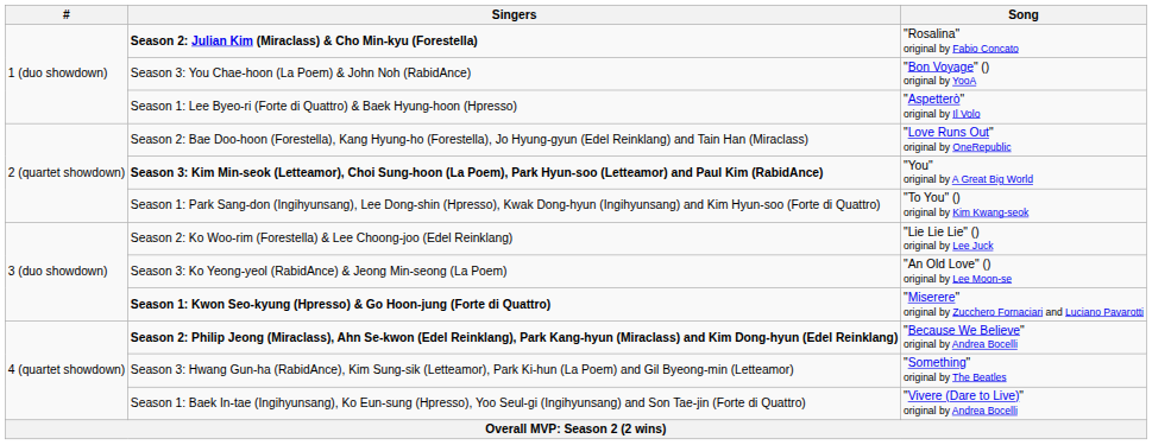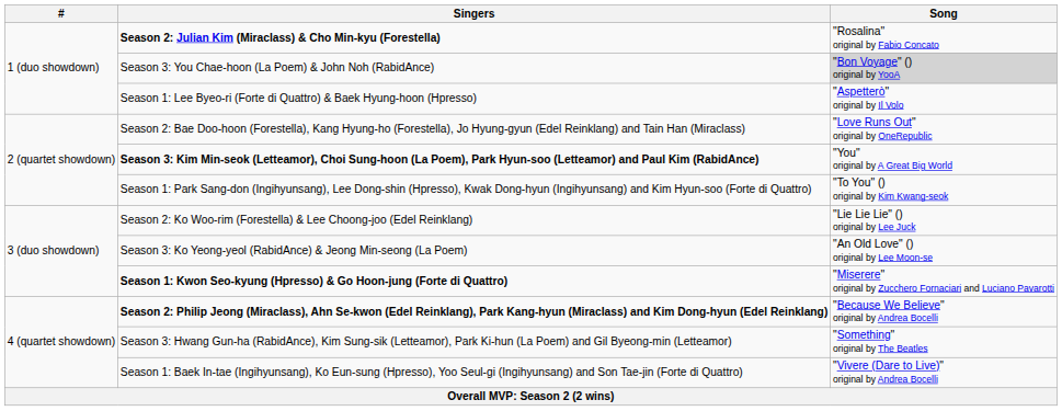Season 3: You Chae-hoon (La Poem) & John Noh (RabidAnce) | Song: no background -> lightgrey background
